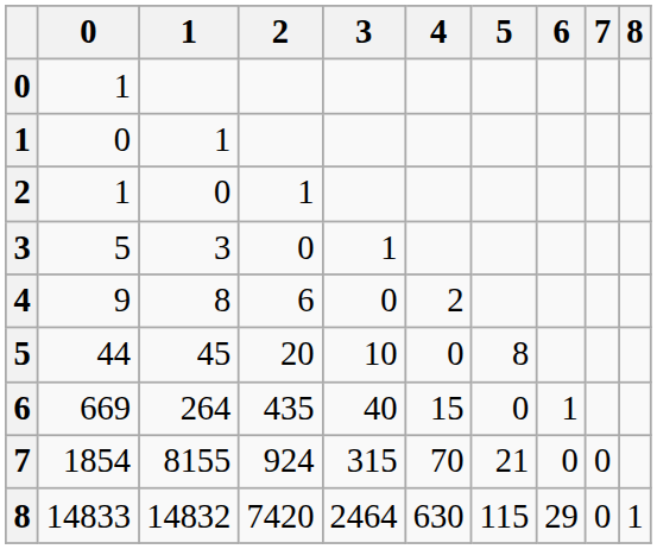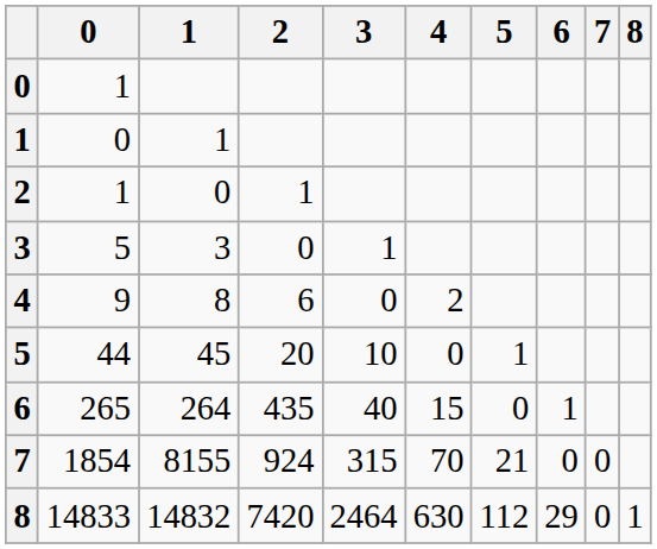row 7 | 5: 8 -> 1
row 8 | 0: 669 -> 265
row 10 | 5: 115 -> 112
